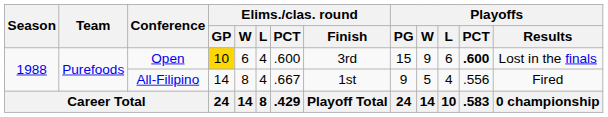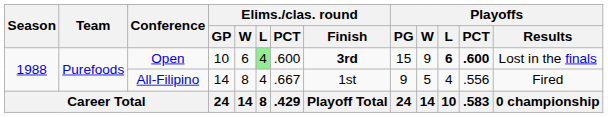Open | Elims./clas. round / GP: gold background -> no background
Open | Elims./clas. round / L: no background -> lightgreen background
Open | Elims./clas. round / Finish: normal -> bold
Open | Playoffs / L: normal -> bold
